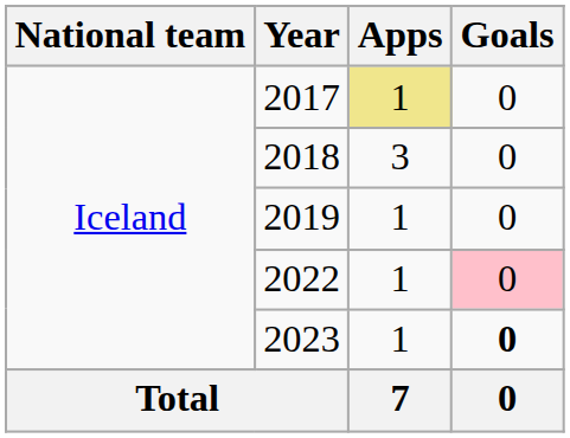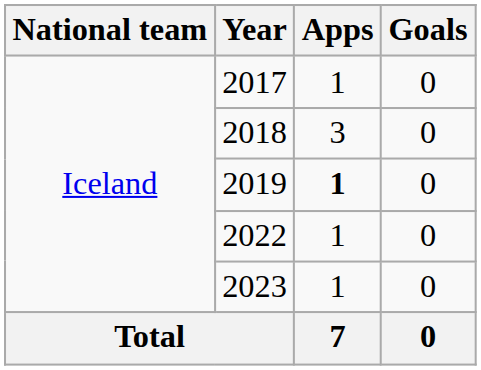2017 | Apps: khaki background -> no background
2019 | Apps: normal -> bold
2022 | Goals: pink background -> no background
2023 | Goals: bold -> normal
